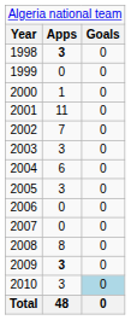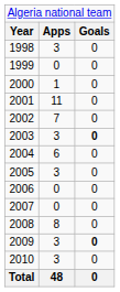1998 | column 2: bold -> normal
2003 | column 3: normal -> bold
2009 | column 2: bold -> normal
2009 | column 3: normal -> bold
2010 | column 3: lightblue background -> no background
